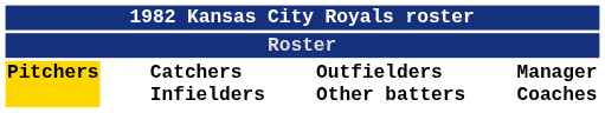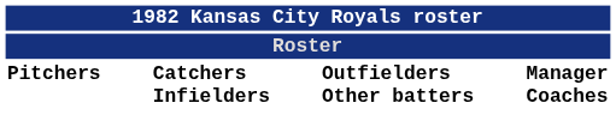Pitchers | column 1: gold background -> no background
